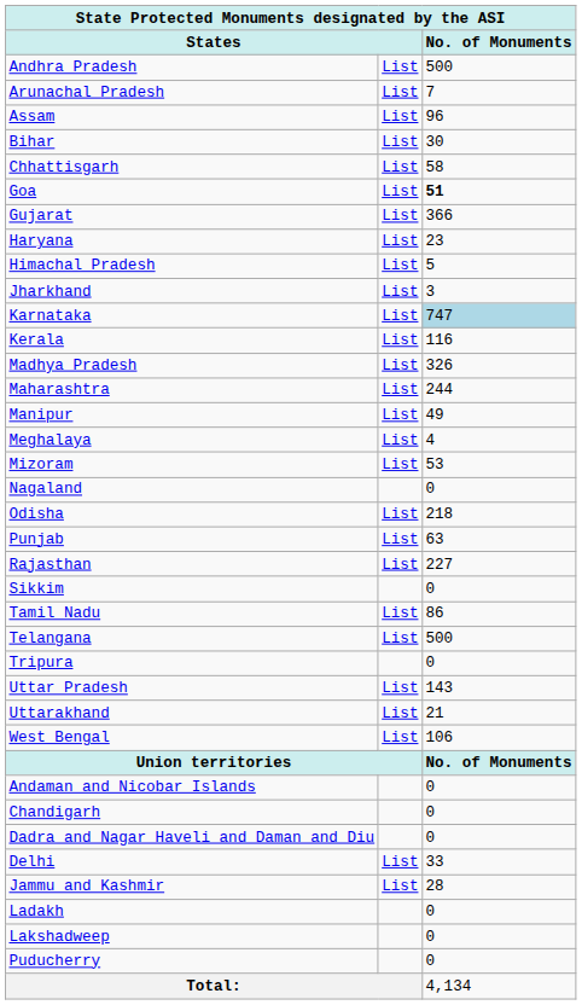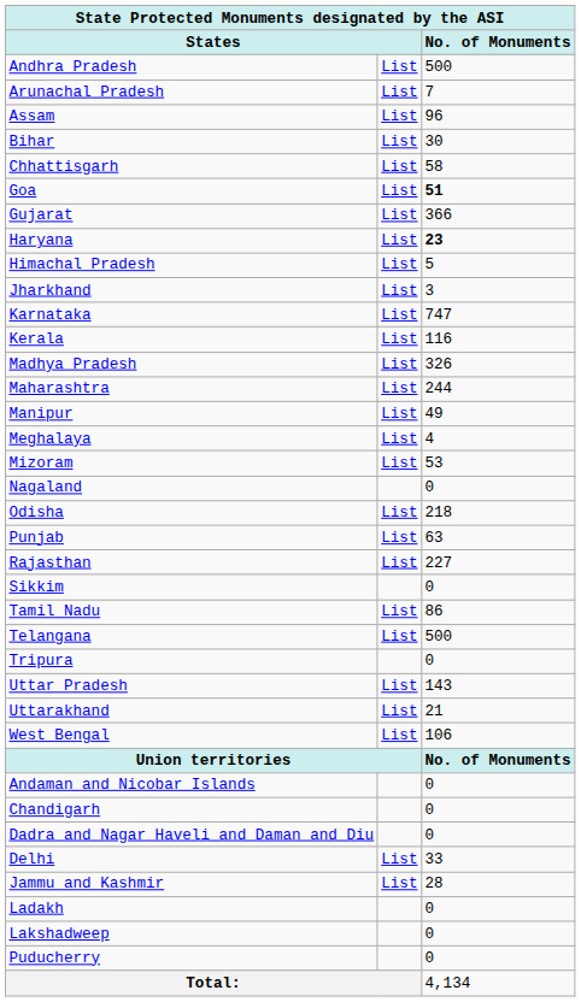Haryana | No. of Monuments: normal -> bold
Karnataka | No. of Monuments: lightblue background -> no background
